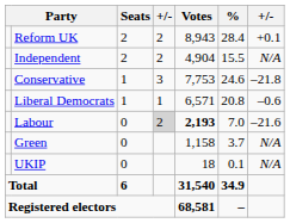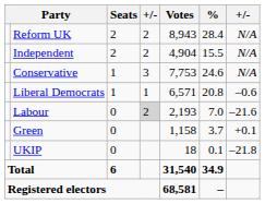Reform UK | column 7: +0.1 -> N/A
Conservative | column 7: –21.8 -> N/A
Labour | Votes: bold -> normal
Green | column 7: N/A -> +0.1
UKIP | column 7: N/A -> –21.8
